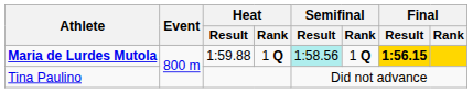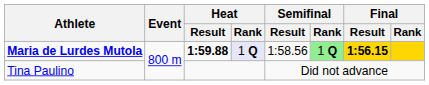Maria de Lurdes Mutola | Heat / Result: normal -> bold
Maria de Lurdes Mutola | Heat / Rank: no background -> lavender background
Maria de Lurdes Mutola | Semifinal / Result: paleturquoise background -> no background
Maria de Lurdes Mutola | Semifinal / Rank: no background -> lightgreen background
